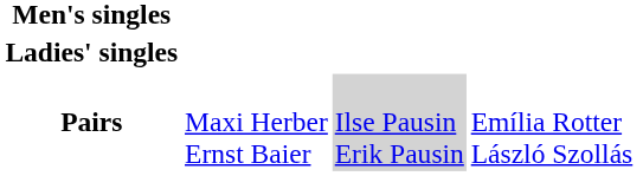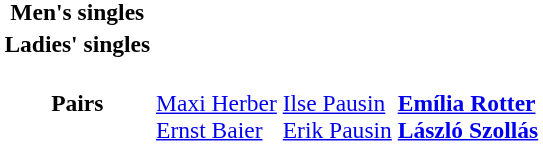Pairs | column 3: lightgrey background -> no background
Pairs | column 4: normal -> bold
